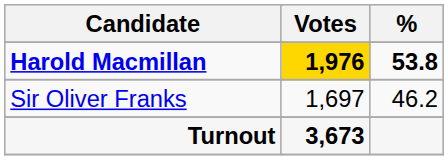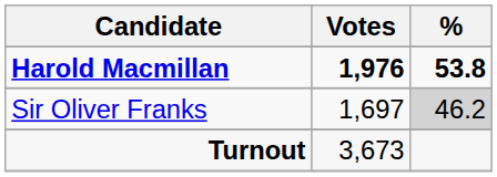Harold Macmillan | Votes: gold background -> no background
Sir Oliver Franks | %: no background -> lightgrey background
Turnout | Votes: bold -> normal
